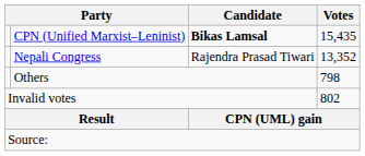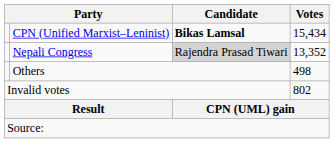CPN (Unified Marxist–Leninist) | Votes: 15,435 -> 15,434
Nepali Congress | Candidate: no background -> lightgrey background
Others | Votes: 798 -> 498
